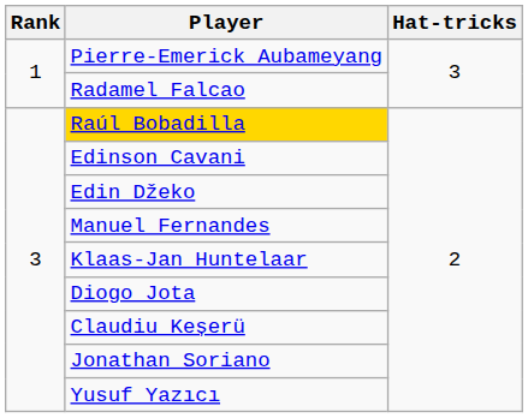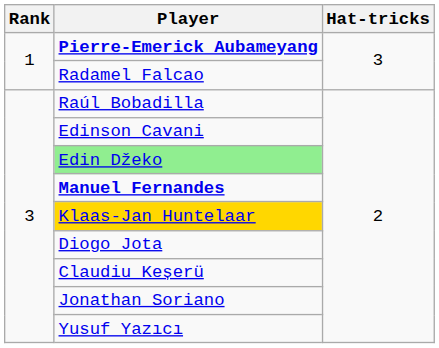Pierre-Emerick Aubameyang | Player: normal -> bold
Raúl Bobadilla | Player: gold background -> no background
Edin Džeko | Player: no background -> lightgreen background
Manuel Fernandes | Player: normal -> bold
Klaas-Jan Huntelaar | Player: no background -> gold background
